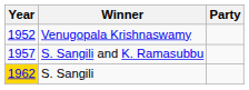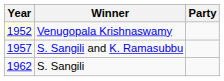Venugopala Krishnaswamy | Year: no background -> lightyellow background
S. Sangili | Year: gold background -> no background
